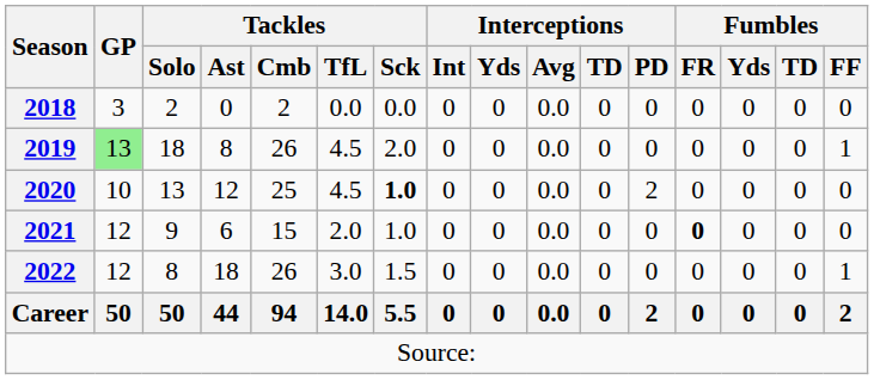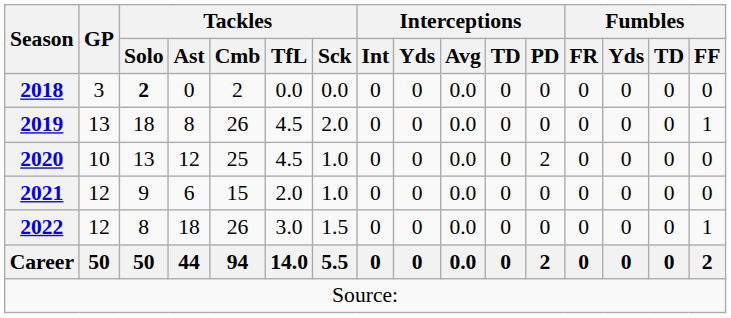2018 | Tackles / Solo: normal -> bold
2019 | GP: lightgreen background -> no background
2020 | Tackles / Sck: bold -> normal
2021 | Fumbles / FR: bold -> normal
